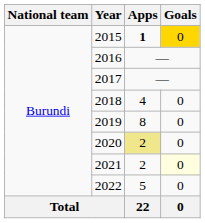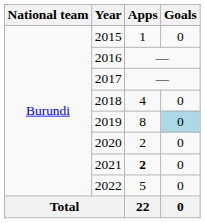2015 | Apps: bold -> normal
2015 | Goals: gold background -> no background
2019 | Goals: no background -> lightblue background
2020 | Apps: khaki background -> no background
2021 | Apps: normal -> bold
2021 | Goals: lightyellow background -> no background
